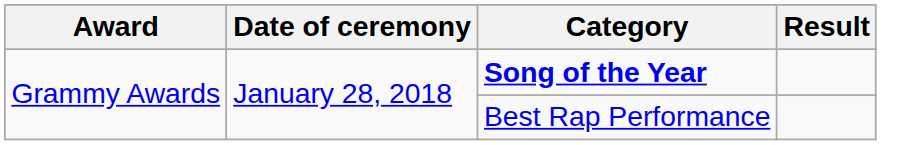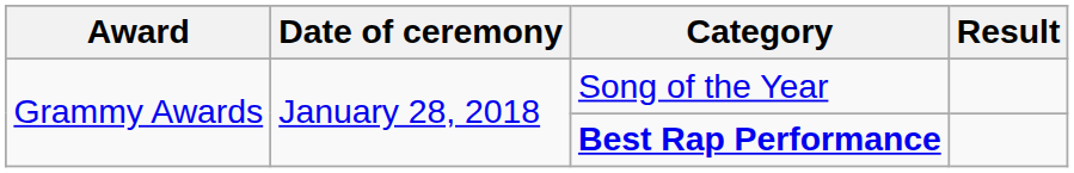Song of the Year | Category: bold -> normal
Best Rap Performance | Category: normal -> bold
